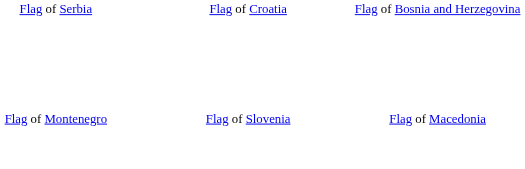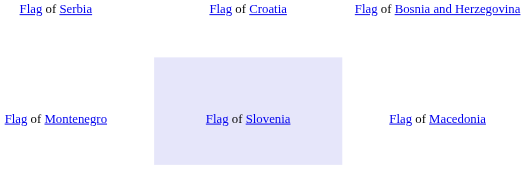Flag of Montenegro | column 2: no background -> lavender background
